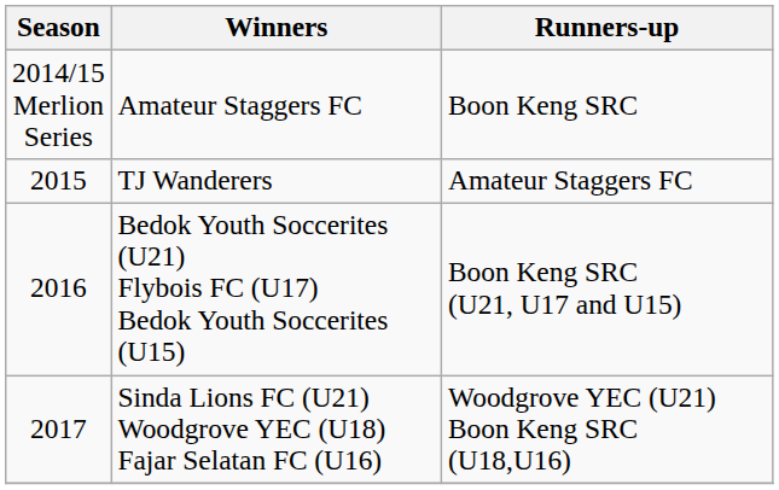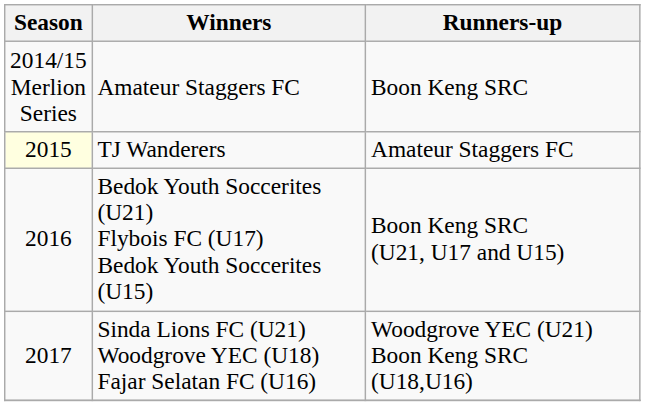TJ Wanderers | Season: no background -> lightyellow background
